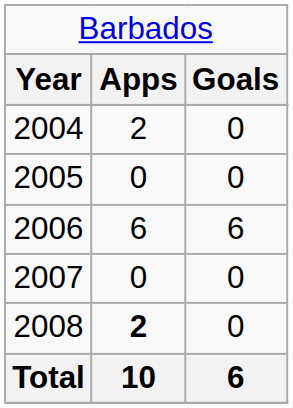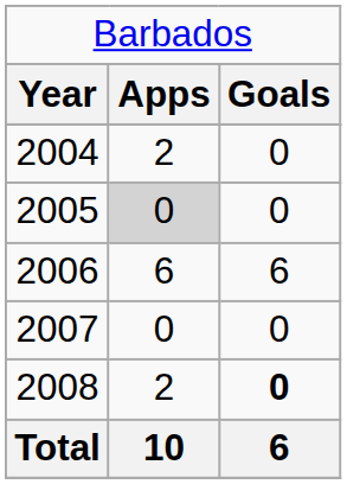2005 | column 2: no background -> lightgrey background
2008 | column 2: bold -> normal
2008 | column 3: normal -> bold
